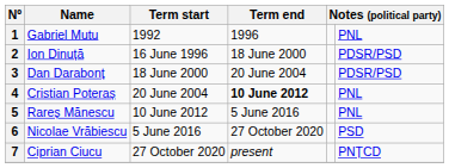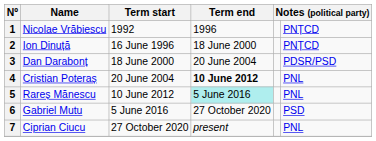1 | Name: Gabriel Mutu -> Nicolae Vrăbiescu
1 | column 6: PNL -> PNȚCD
2 | column 6: PDSR/PSD -> PNȚCD
5 | Term end: no background -> paleturquoise background
6 | Name: Nicolae Vrăbiescu -> Gabriel Mutu
7 | column 6: PNȚCD -> PNL
